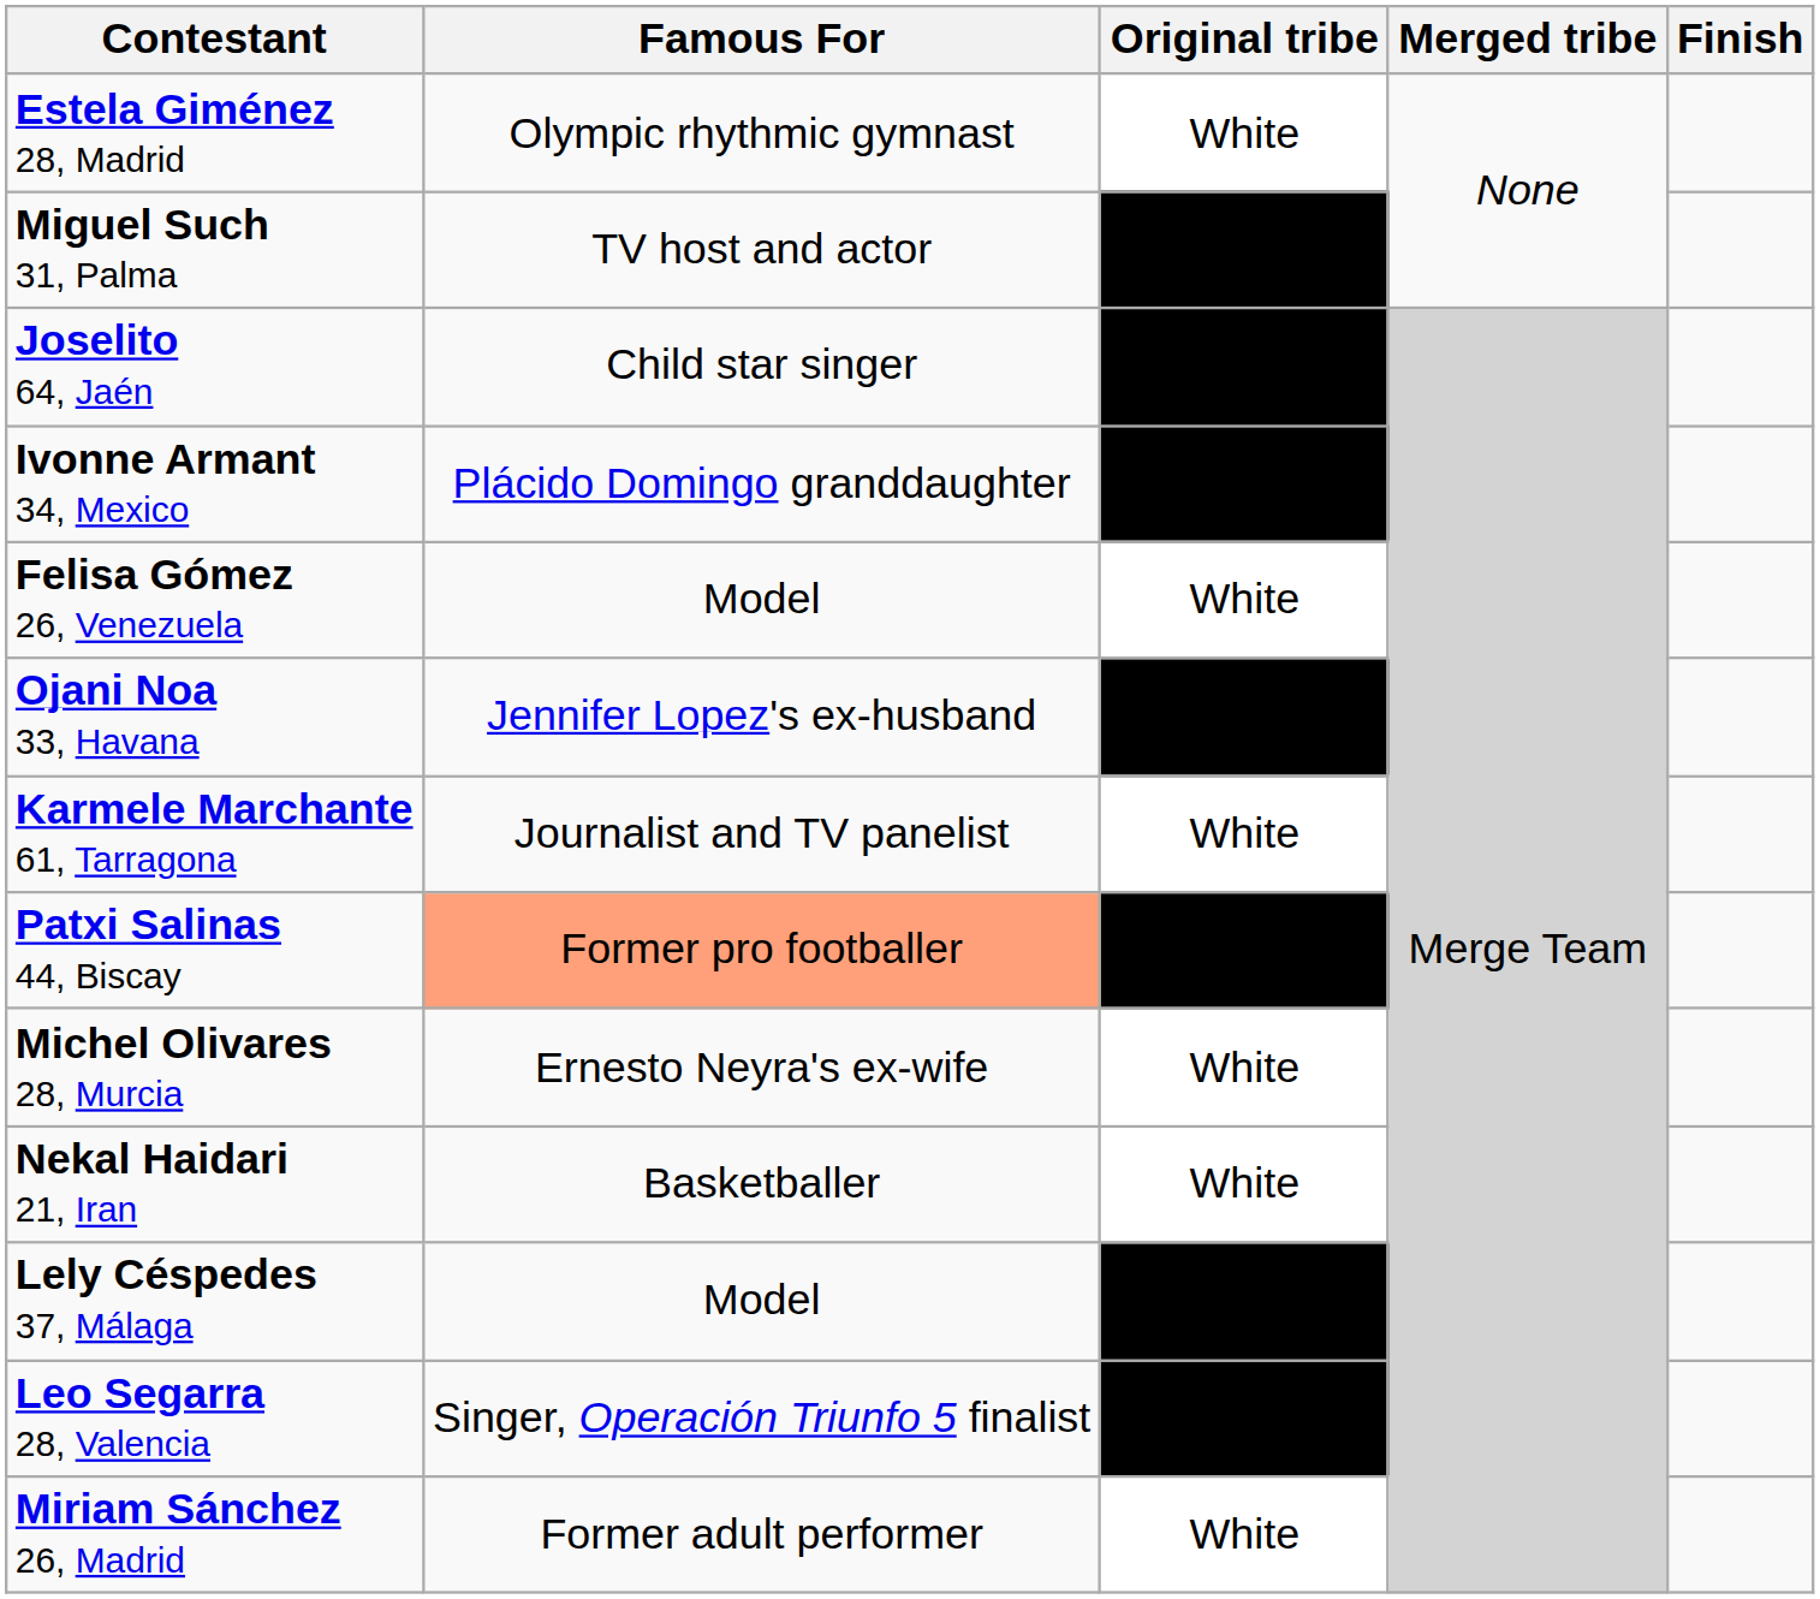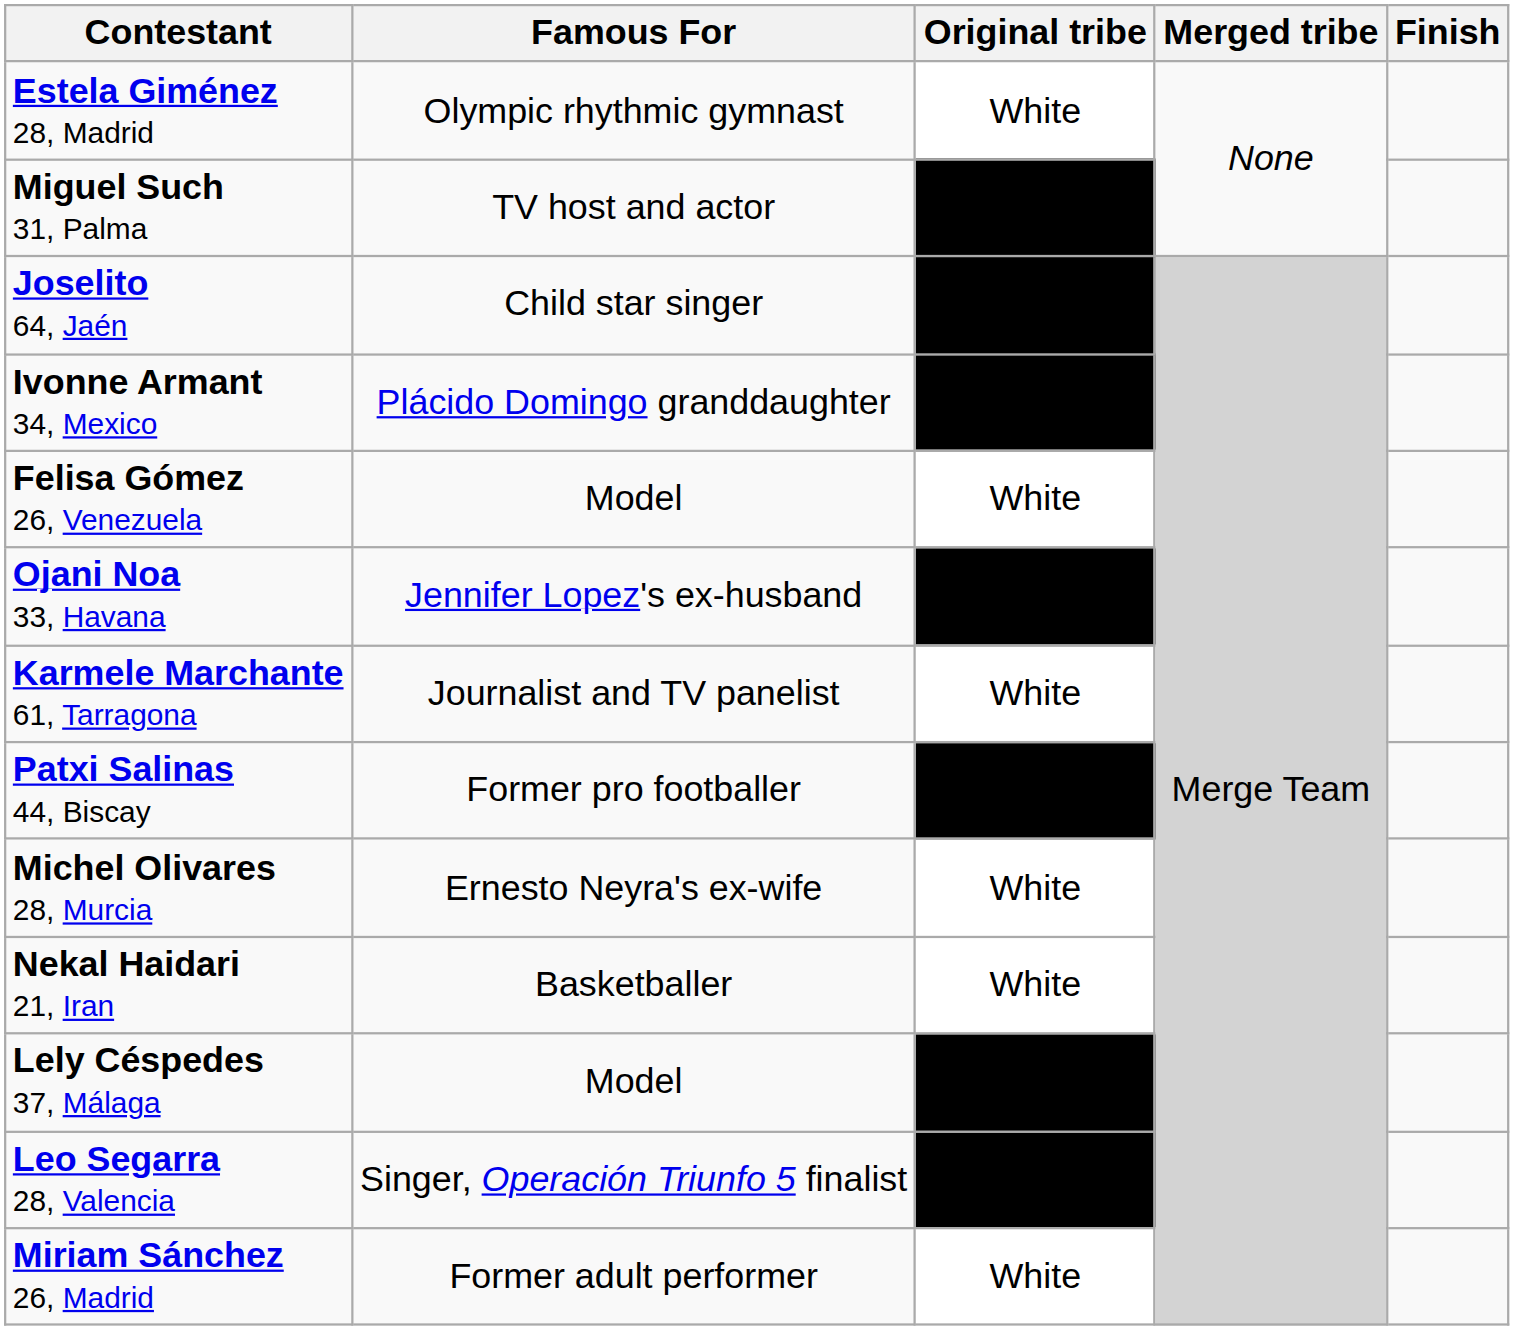Patxi Salinas 44, Biscay | Famous For: lightsalmon background -> no background
